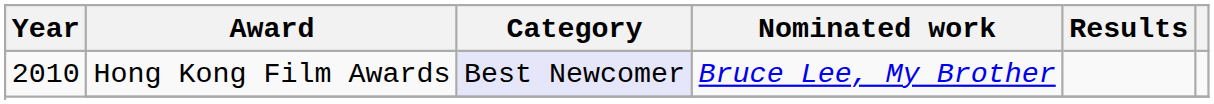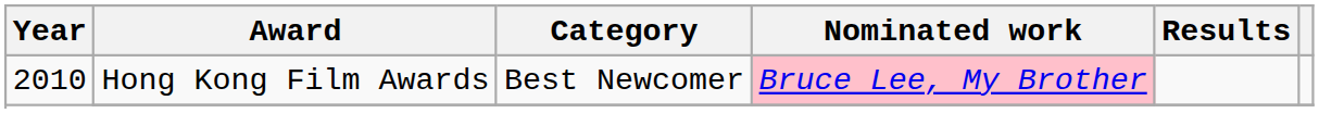Hong Kong Film Awards | Category: lavender background -> no background
Hong Kong Film Awards | Nominated work: no background -> pink background
